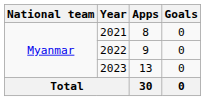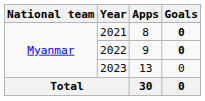2021 | Goals: normal -> bold
2022 | Goals: normal -> bold
